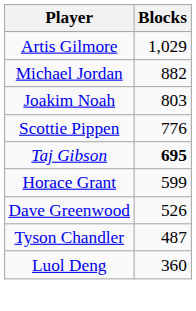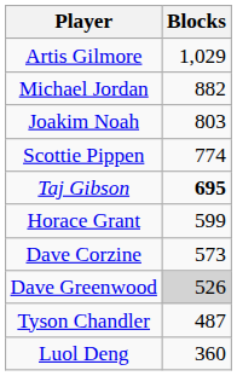Scottie Pippen | Blocks: 776 -> 774
+ row: Dave Corzine | 573
Dave Greenwood | Blocks: no background -> lightgrey background
